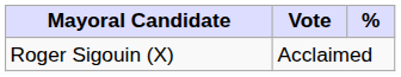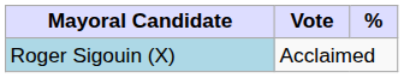Roger Sigouin (X) | Mayoral Candidate: no background -> lightblue background
